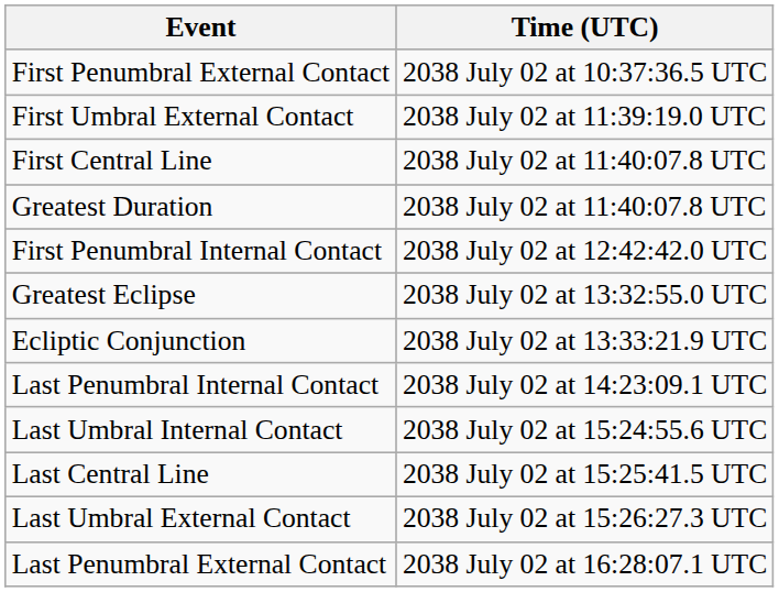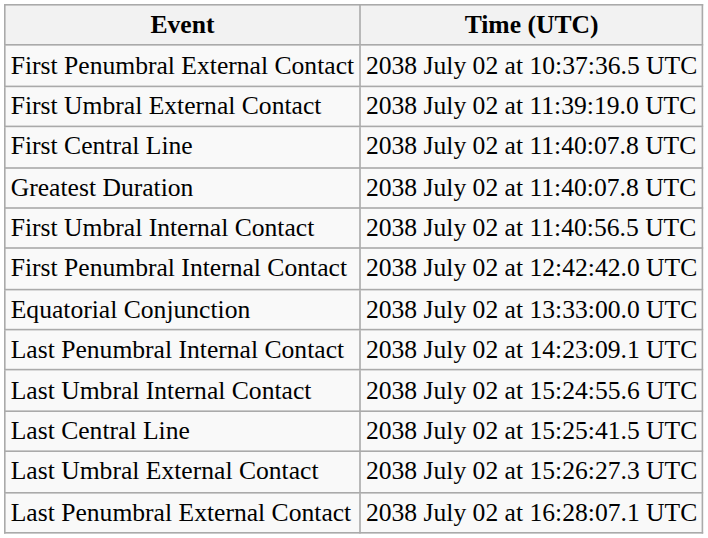+ row: First Umbral Internal Contact | 2038 July 02 at 11:40:56.5 UTC
- row: Greatest Eclipse | 2038 July 02 at 13:32:55.0 UTC
+ row: Equatorial Conjunction | 2038 July 02 at 13:33:00.0 UTC
- row: Ecliptic Conjunction | 2038 July 02 at 13:33:21.9 UTC
